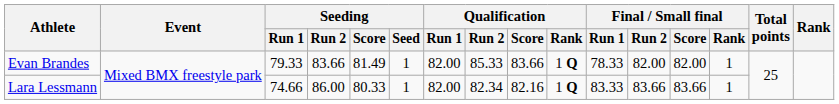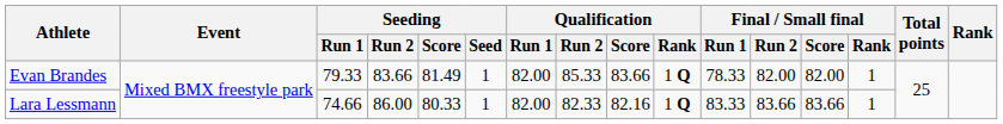Lara Lessmann | Qualification / Run 2: 82.34 -> 82.33
